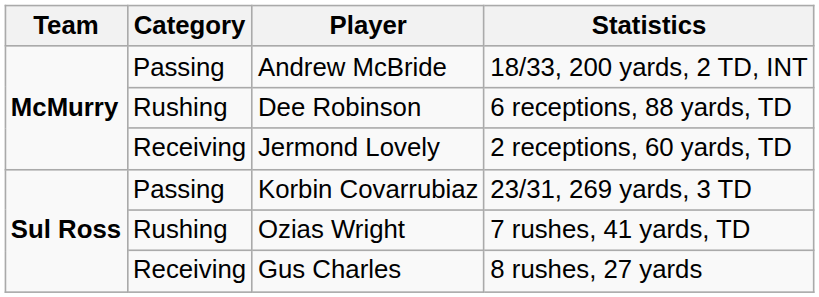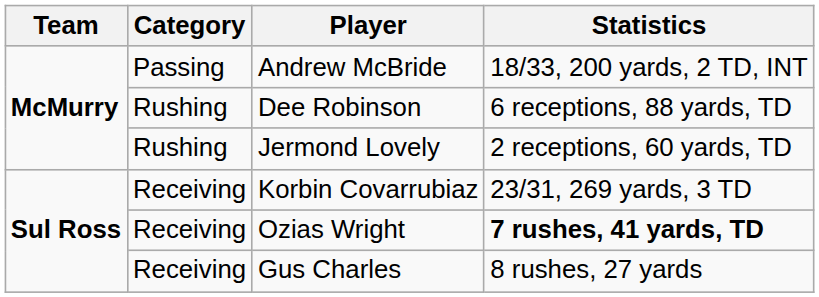Jermond Lovely | Category: Receiving -> Rushing
Korbin Covarrubiaz | Category: Passing -> Receiving
Ozias Wright | Category: Rushing -> Receiving
Ozias Wright | Statistics: normal -> bold
